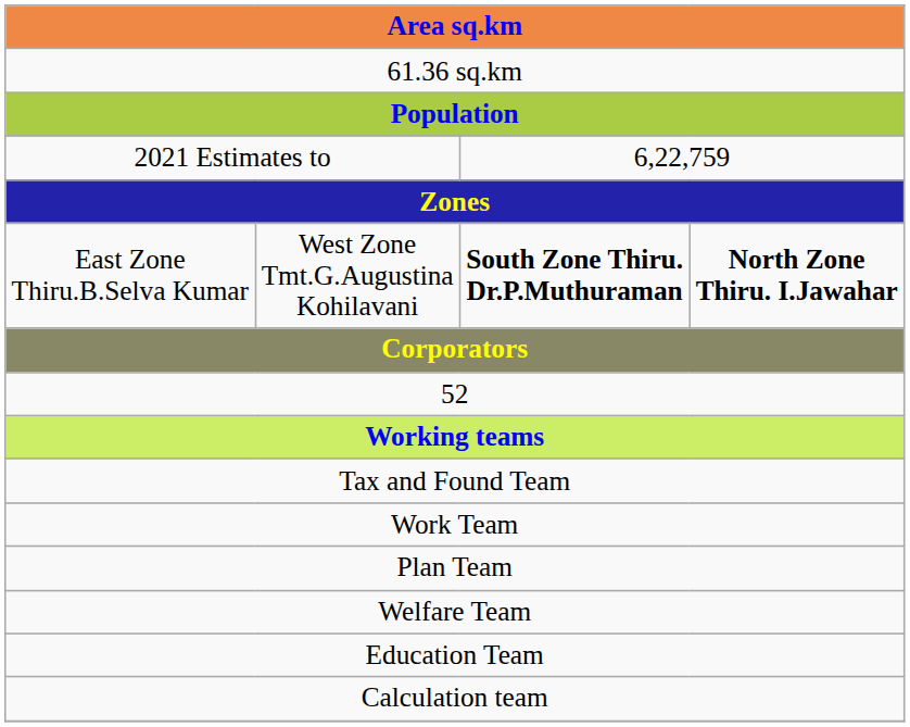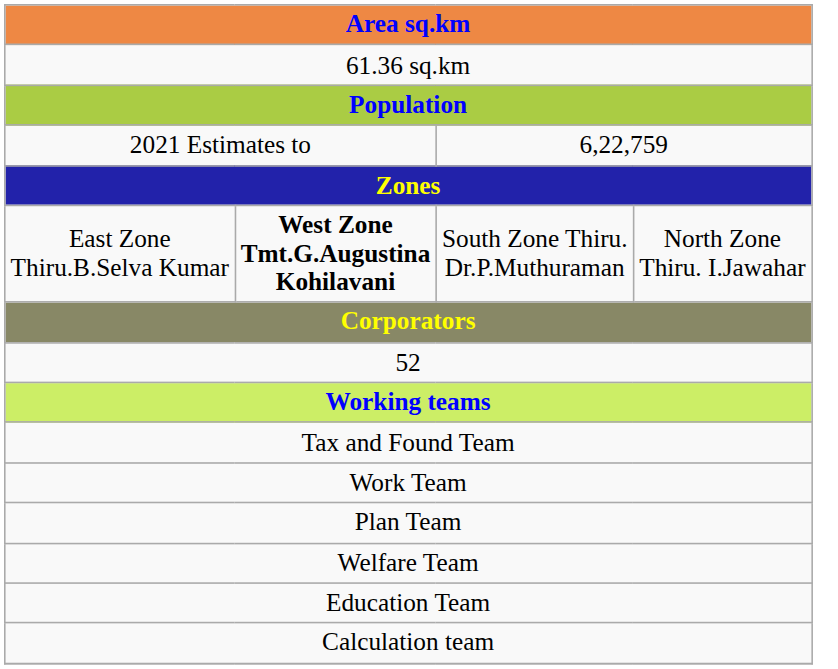East Zone Thiru.B.Selva Kumar | column 2: normal -> bold
East Zone Thiru.B.Selva Kumar | column 3: bold -> normal
East Zone Thiru.B.Selva Kumar | column 4: bold -> normal
